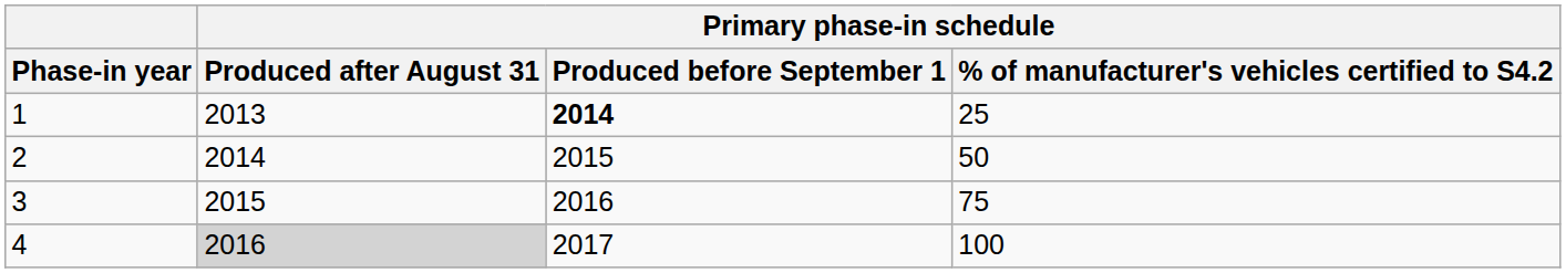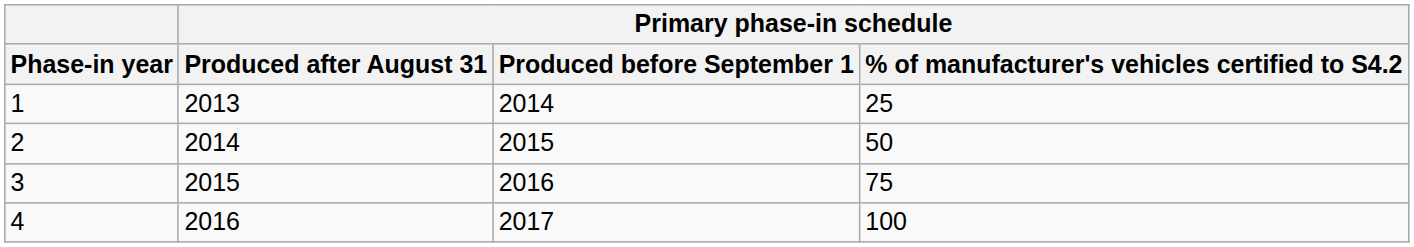1 | Primary phase-in schedule / Produced before September 1: bold -> normal
4 | Primary phase-in schedule / Produced after August 31: lightgrey background -> no background
